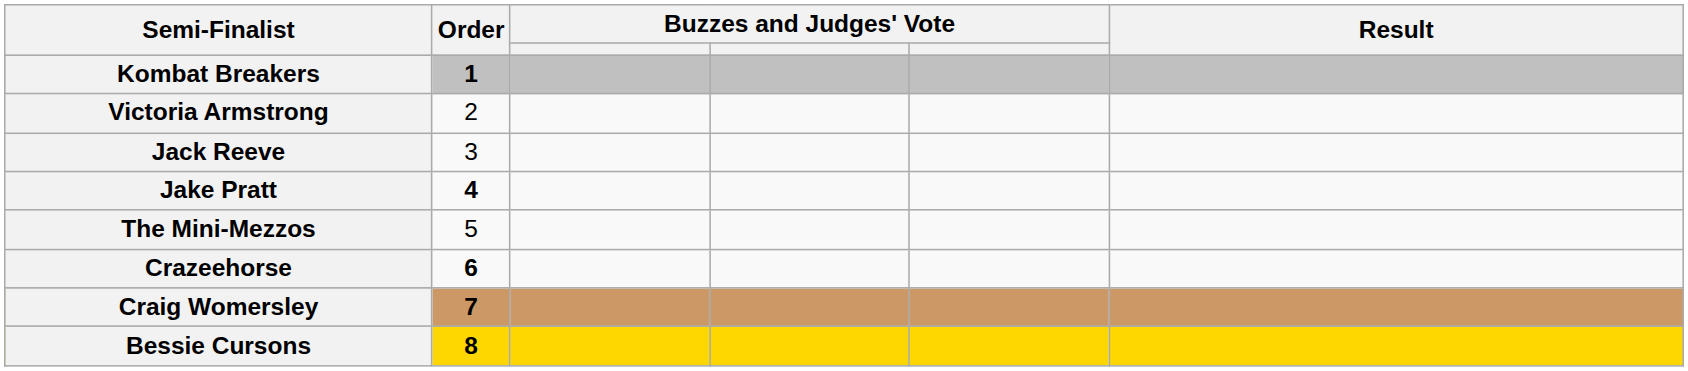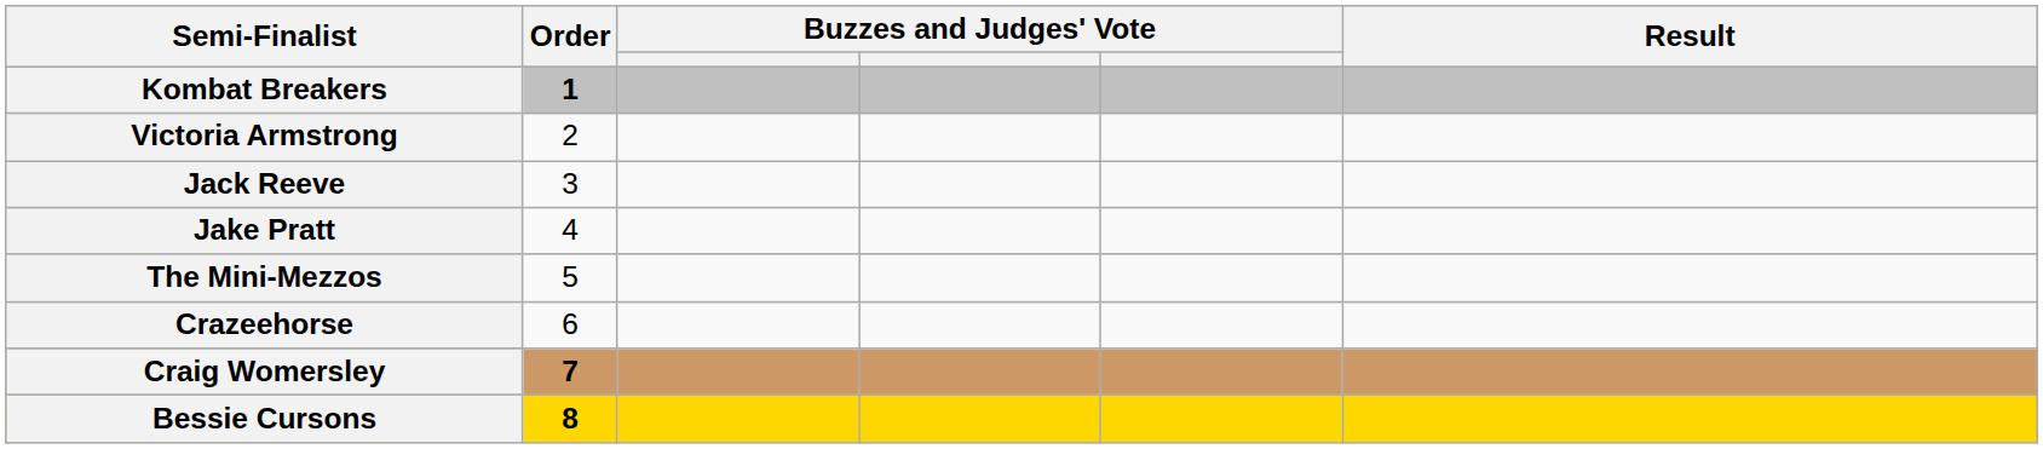Jake Pratt | Order: bold -> normal
Crazeehorse | Order: bold -> normal
